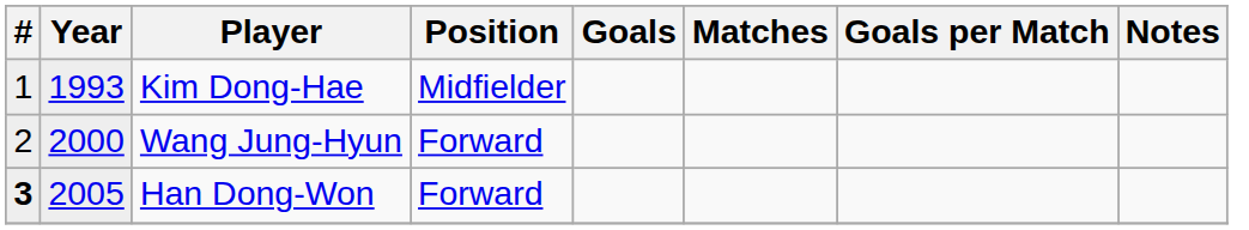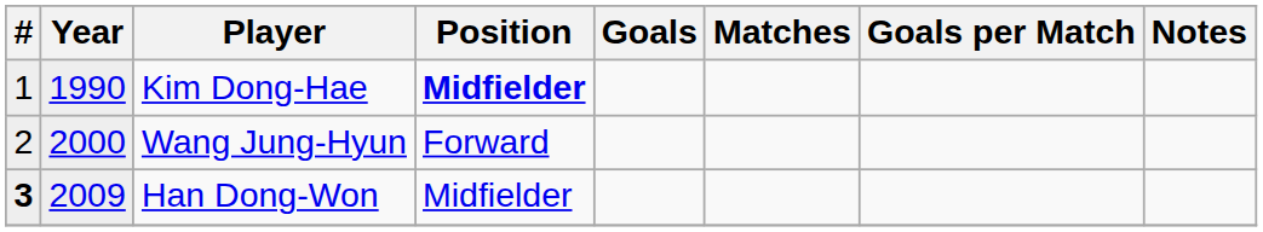Kim Dong-Hae | Year: 1993 -> 1990
Kim Dong-Hae | Position: normal -> bold
Han Dong-Won | Year: 2005 -> 2009
Han Dong-Won | Position: Forward -> Midfielder
